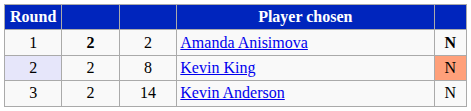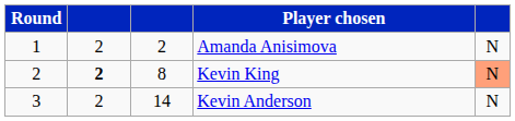Amanda Anisimova | column 2: bold -> normal
Amanda Anisimova | column 5: bold -> normal
Kevin King | Round: lavender background -> no background
Kevin King | column 2: normal -> bold
